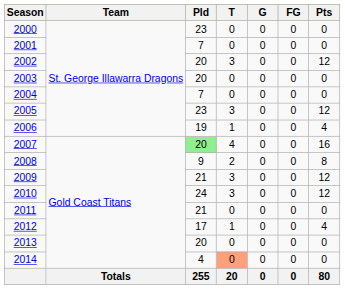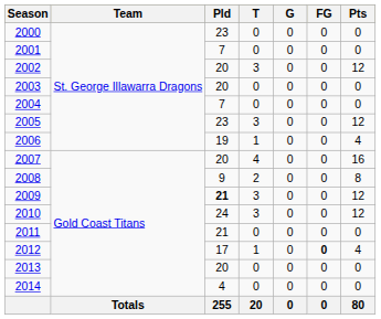2007 | Pld: lightgreen background -> no background
2009 | Pld: normal -> bold
2012 | FG: normal -> bold
2014 | T: lightsalmon background -> no background
